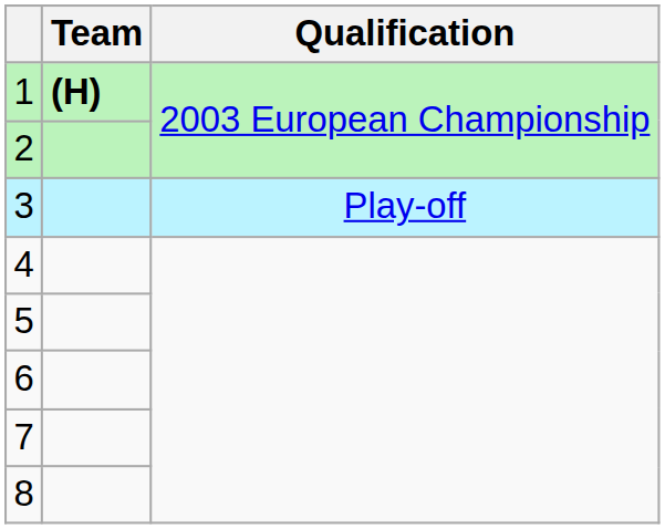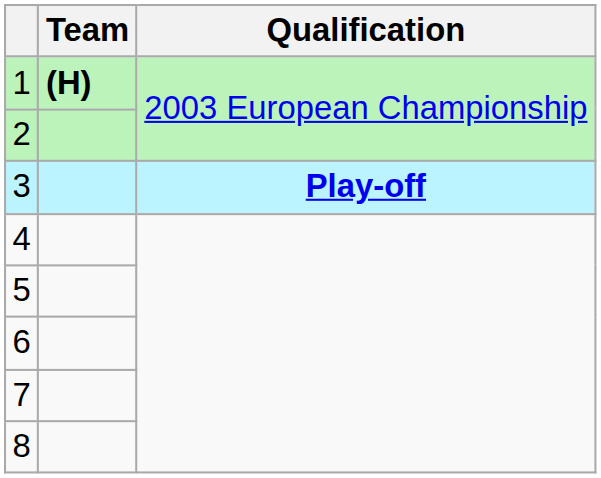3 | Qualification: normal -> bold
